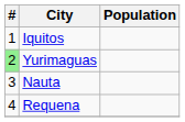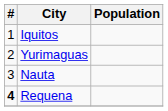Yurimaguas | #: lightgreen background -> no background
Requena | #: normal -> bold
